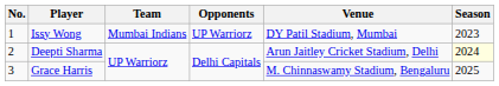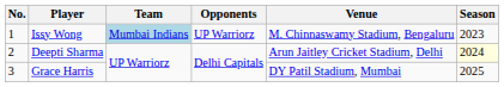Issy Wong | Team: no background -> lightblue background
Issy Wong | Venue: DY Patil Stadium, Mumbai -> M. Chinnaswamy Stadium, Bengaluru
Grace Harris | Venue: M. Chinnaswamy Stadium, Bengaluru -> DY Patil Stadium, Mumbai
